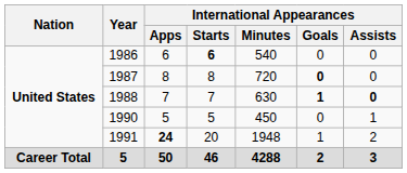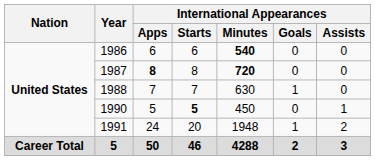1986 | International Appearances / Starts: bold -> normal
1986 | International Appearances / Minutes: normal -> bold
1987 | International Appearances / Apps: normal -> bold
1987 | International Appearances / Minutes: normal -> bold
1987 | International Appearances / Goals: bold -> normal
1988 | International Appearances / Goals: bold -> normal
1988 | International Appearances / Assists: bold -> normal
1990 | International Appearances / Starts: normal -> bold
1991 | International Appearances / Apps: bold -> normal
